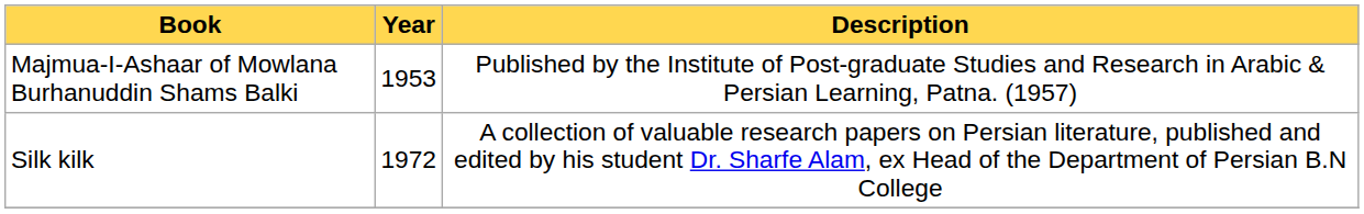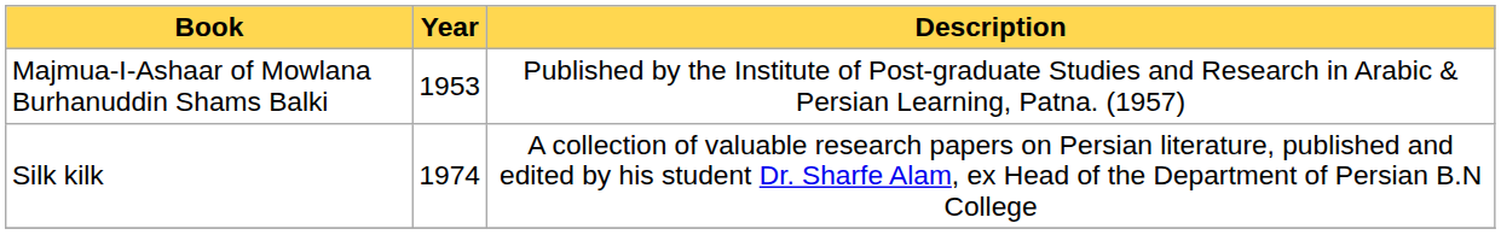Silk kilk | Year: 1972 -> 1974
